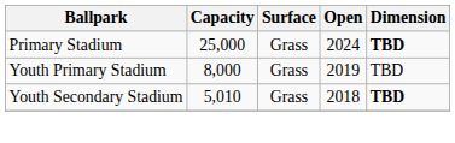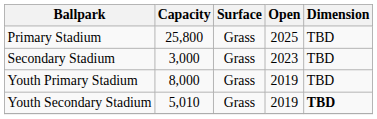Primary Stadium | Capacity: 25,000 -> 25,800
Primary Stadium | Open: 2024 -> 2025
Primary Stadium | Dimension: bold -> normal
+ row: Secondary Stadium | 3,000 | Grass | 2023 | TBD
Youth Secondary Stadium | Open: 2018 -> 2019
